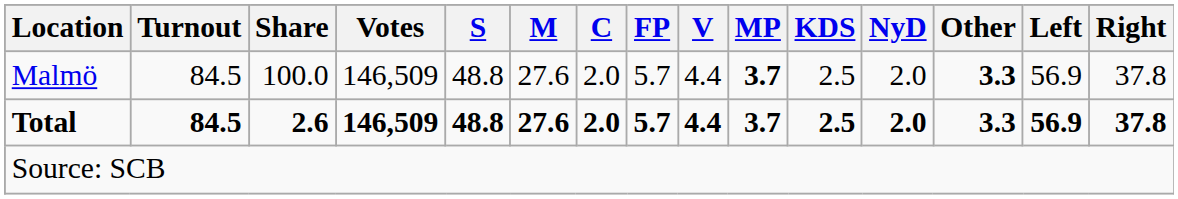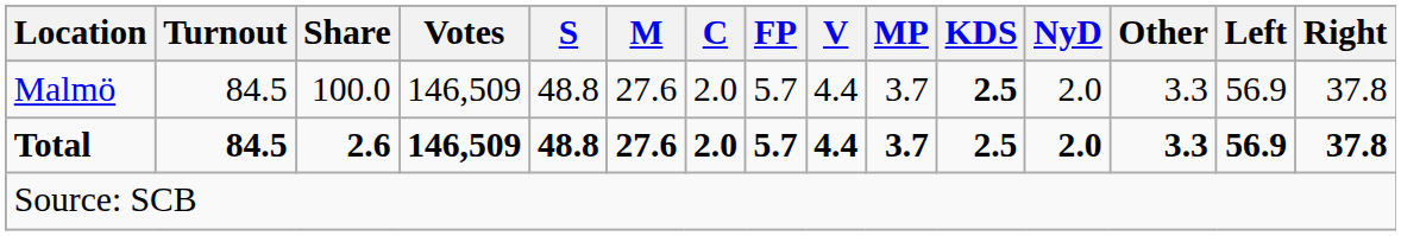Malmö | MP: bold -> normal
Malmö | KDS: normal -> bold
Malmö | Other: bold -> normal
